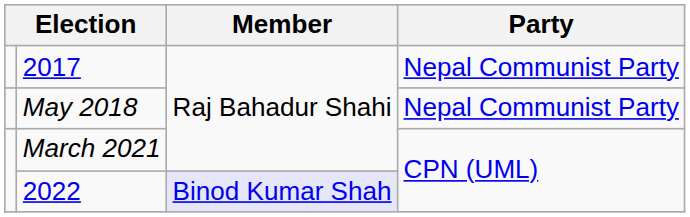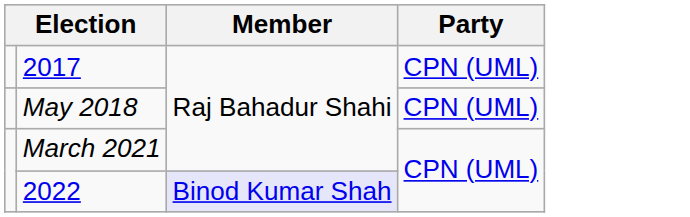2017 | Party: Nepal Communist Party -> CPN (UML)
May 2018 | Party: Nepal Communist Party -> CPN (UML)
